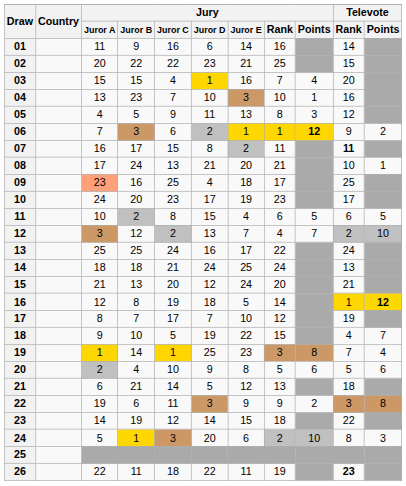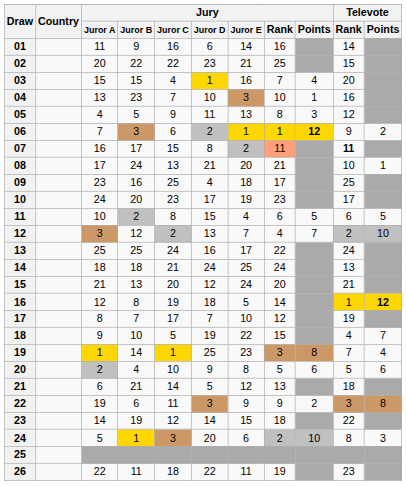07 | Jury / Rank: no background -> lightsalmon background
09 | Jury / Juror A: lightsalmon background -> no background
26 | Televote / Rank: bold -> normal
